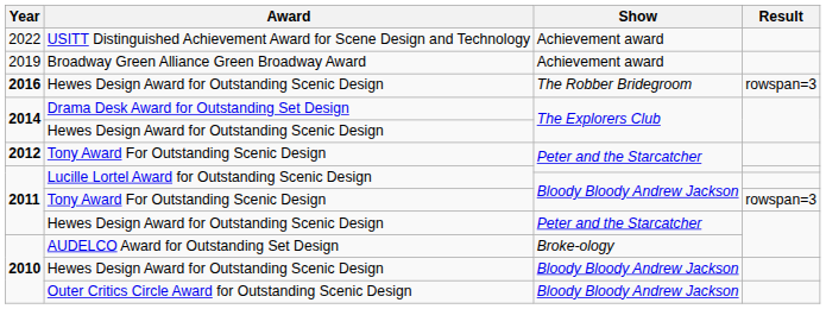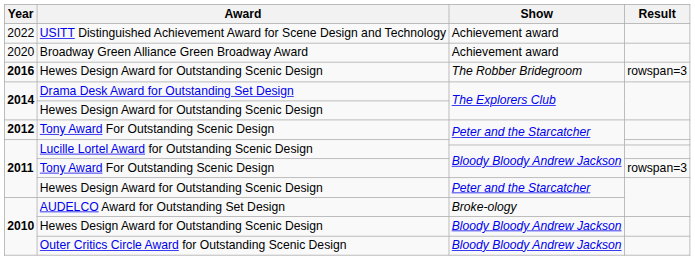Broadway Green Alliance Green Broadway Award | Year: 2019 -> 2020
